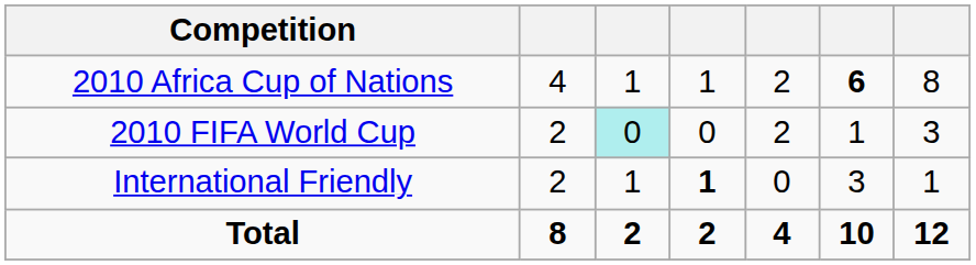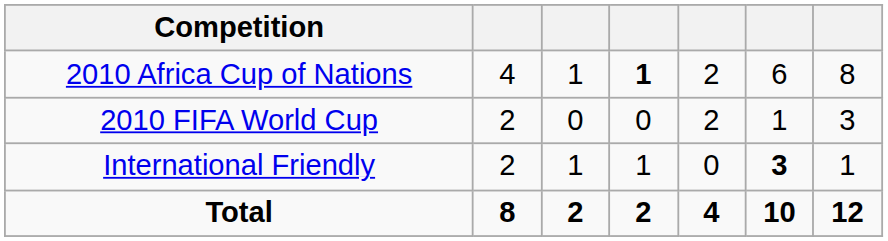2010 Africa Cup of Nations | column 4: normal -> bold
2010 Africa Cup of Nations | column 6: bold -> normal
2010 FIFA World Cup | column 3: paleturquoise background -> no background
International Friendly | column 4: bold -> normal
International Friendly | column 6: normal -> bold
